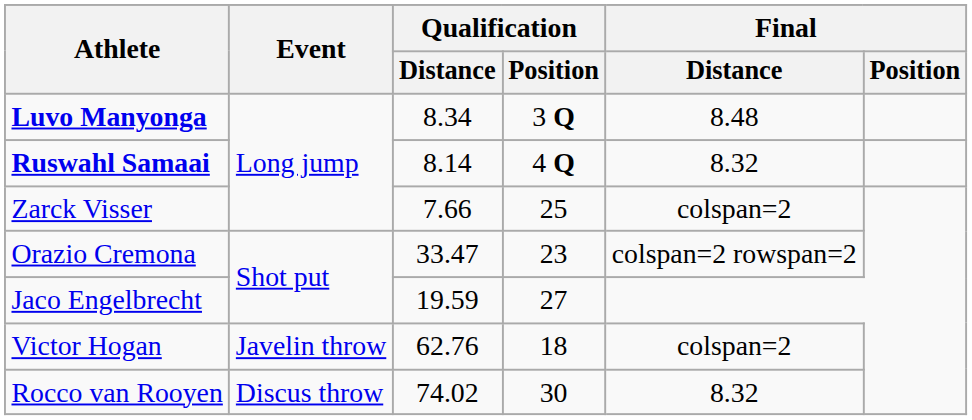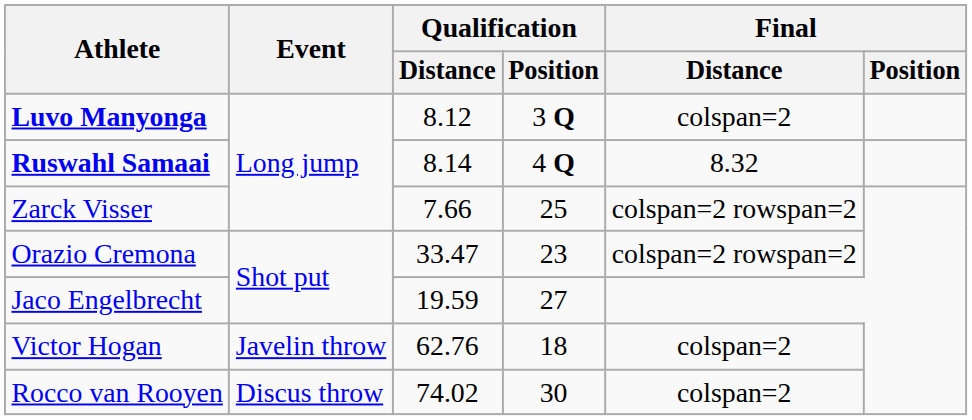Luvo Manyonga | Qualification / Distance: 8.34 -> 8.12
Luvo Manyonga | Final / Distance: 8.48 -> colspan=2
Zarck Visser | Final / Distance: colspan=2 -> colspan=2 rowspan=2
Rocco van Rooyen | Final / Distance: 8.32 -> colspan=2
